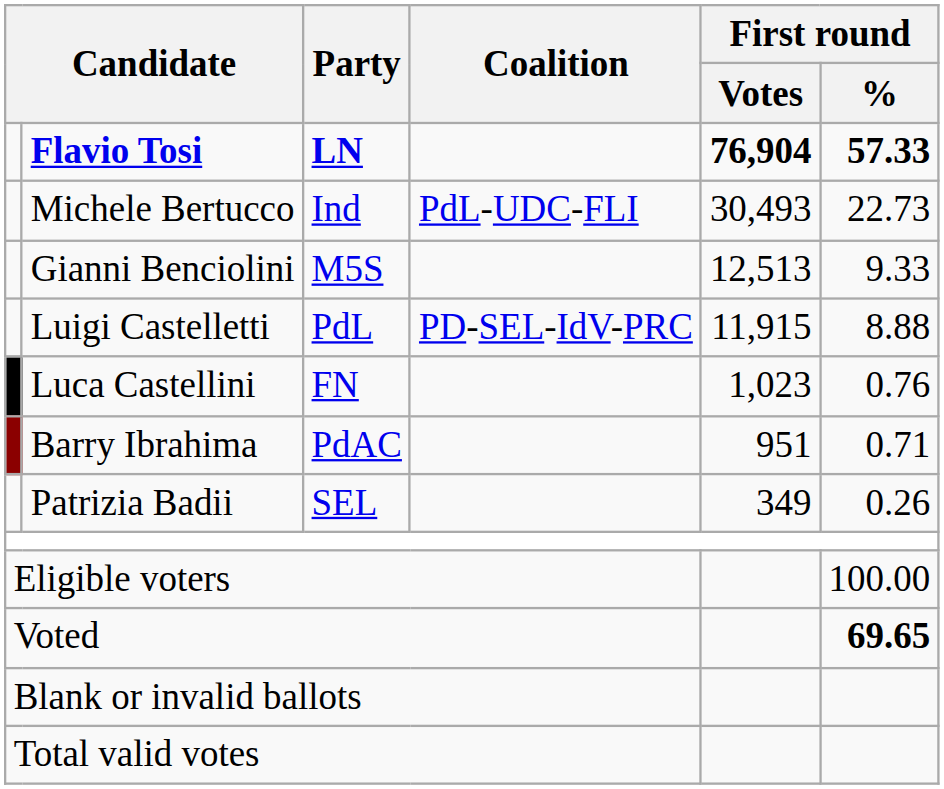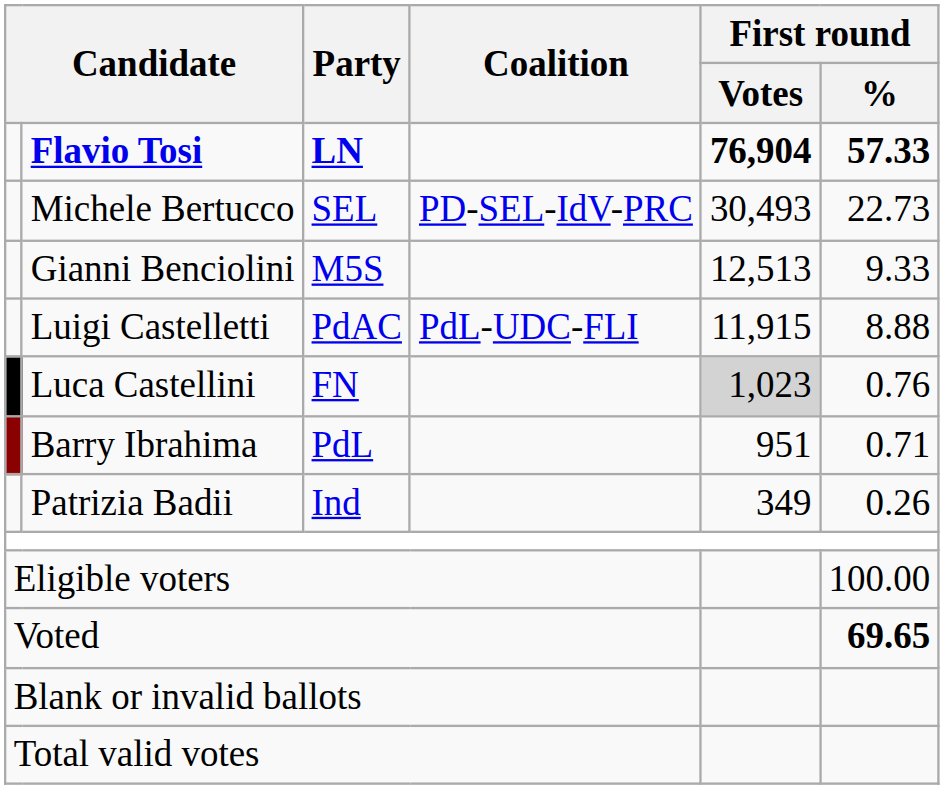Michele Bertucco | Party: Ind -> SEL
Michele Bertucco | Coalition: PdL-UDC-FLI -> PD-SEL-IdV-PRC
Luigi Castelletti | Party: PdL -> PdAC
Luigi Castelletti | Coalition: PD-SEL-IdV-PRC -> PdL-UDC-FLI
Luca Castellini | First round / Votes: no background -> lightgrey background
Barry Ibrahima | Party: PdAC -> PdL
Patrizia Badii | Party: SEL -> Ind
